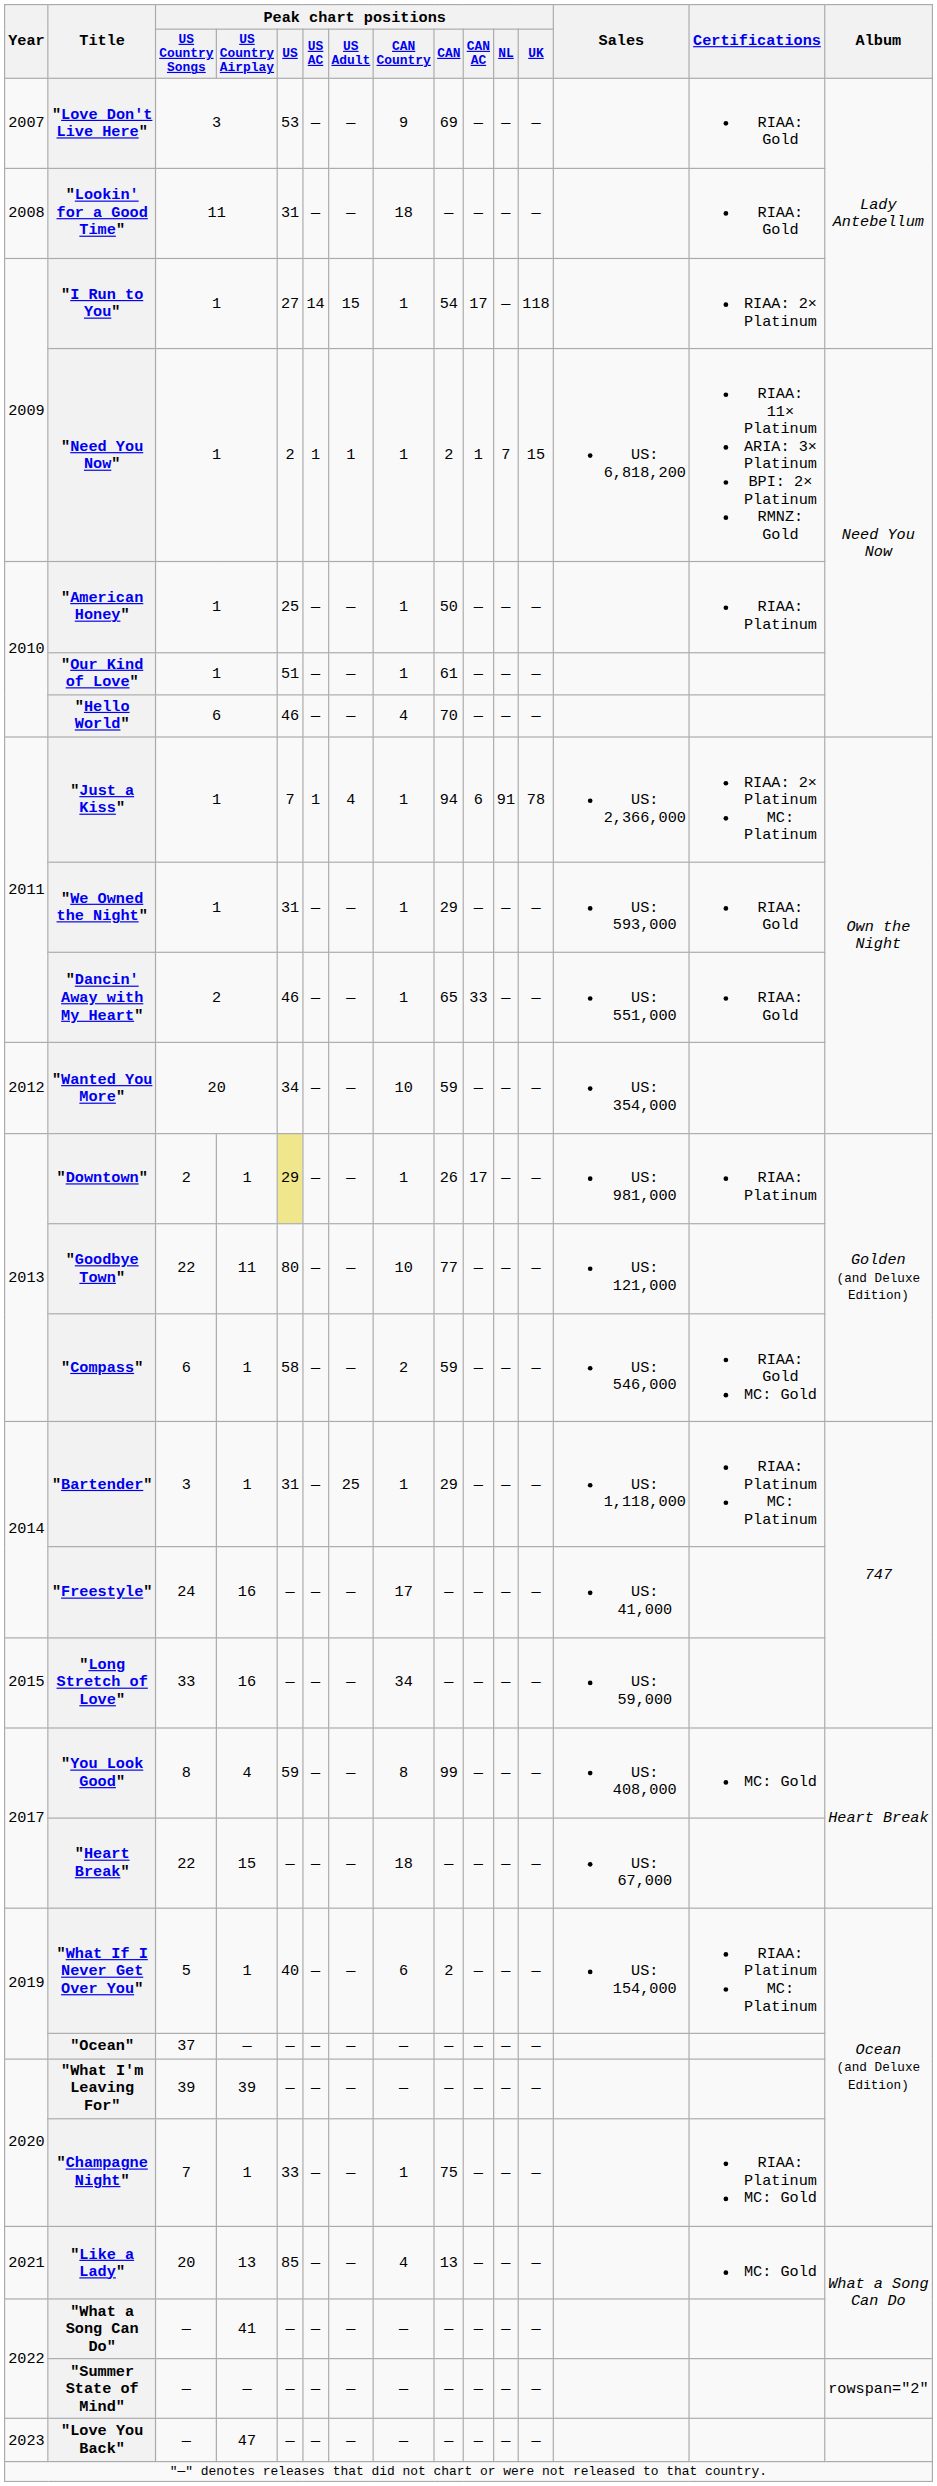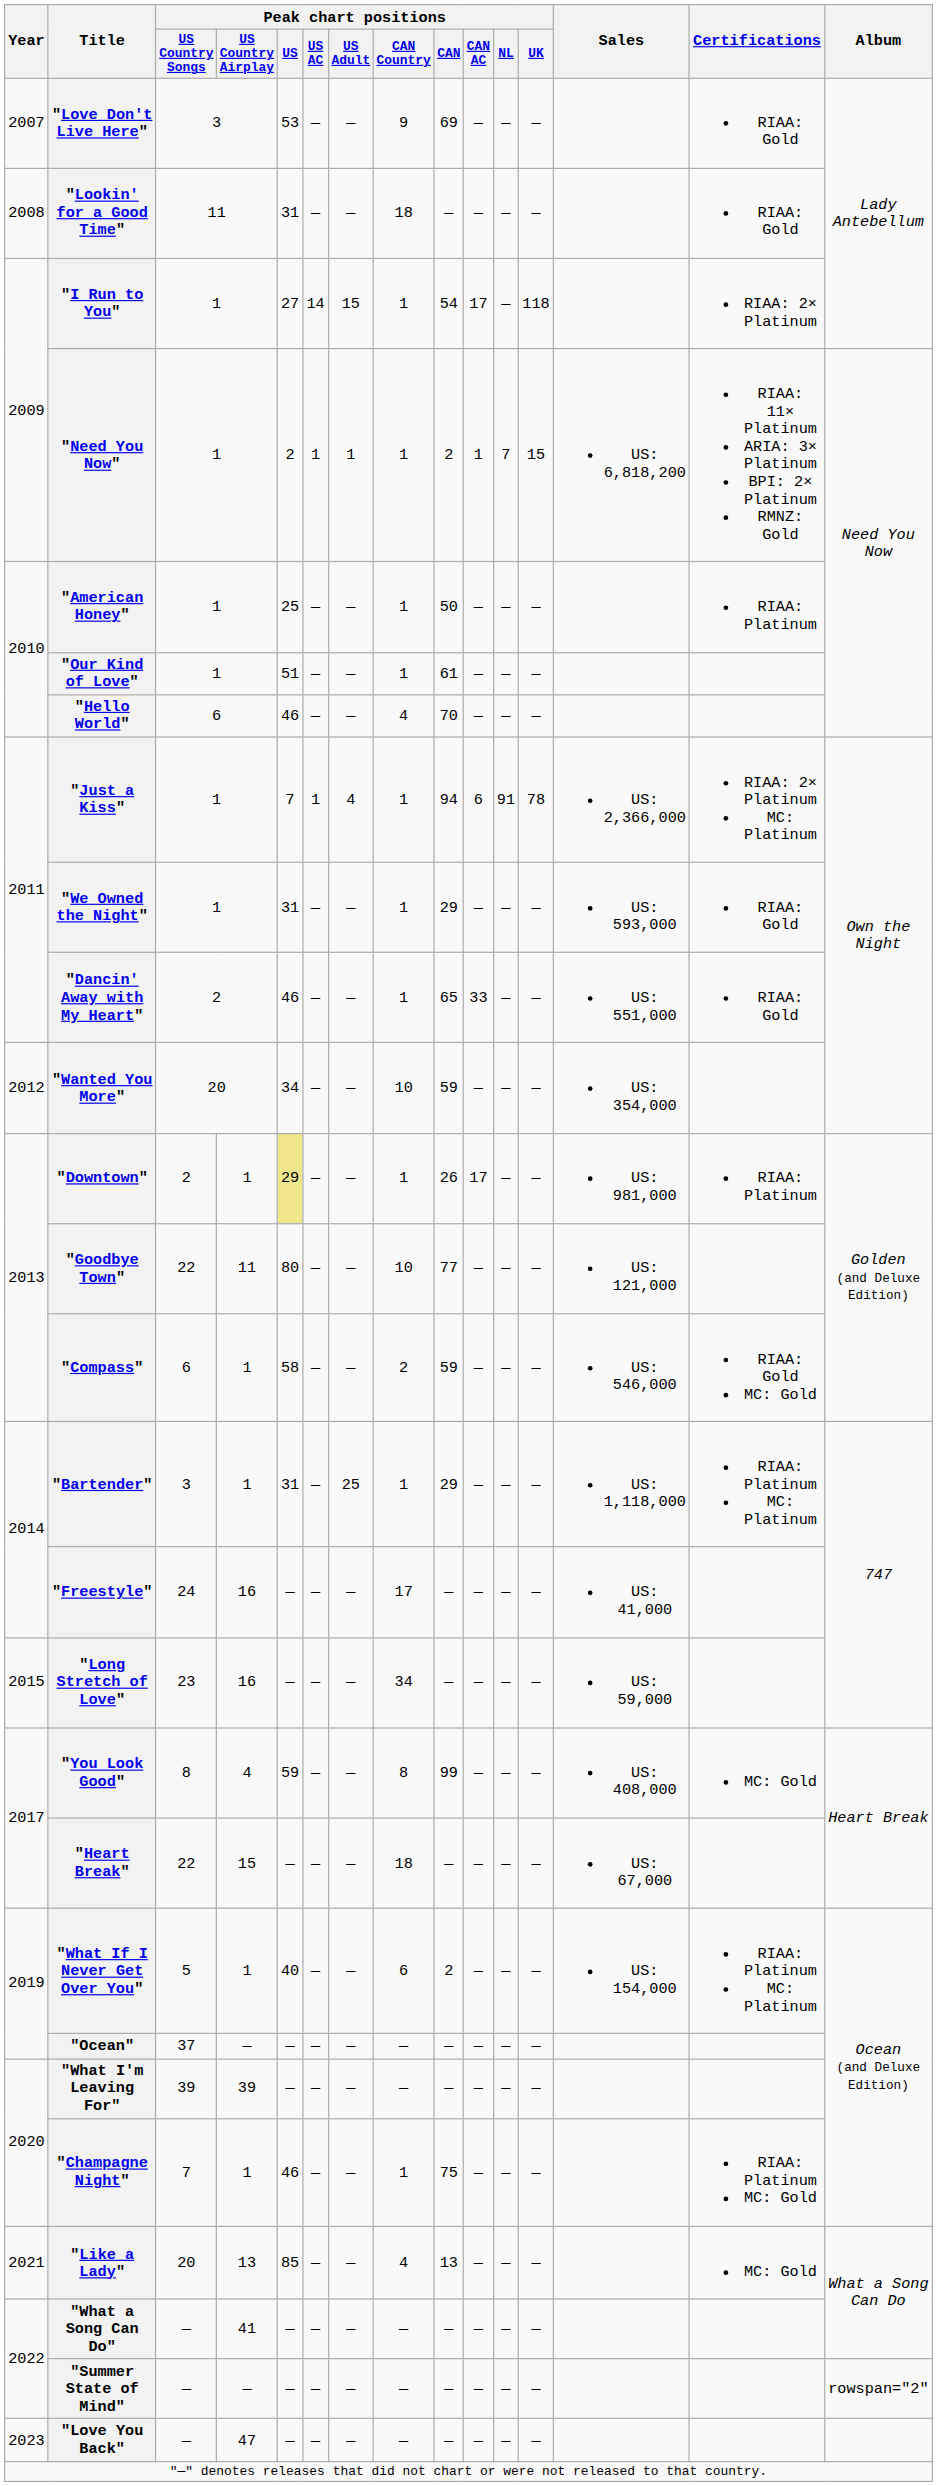"Long Stretch of Love" | Peak chart positions / US Country Songs: 33 -> 23
"Champagne Night" | Peak chart positions / US: 33 -> 46
